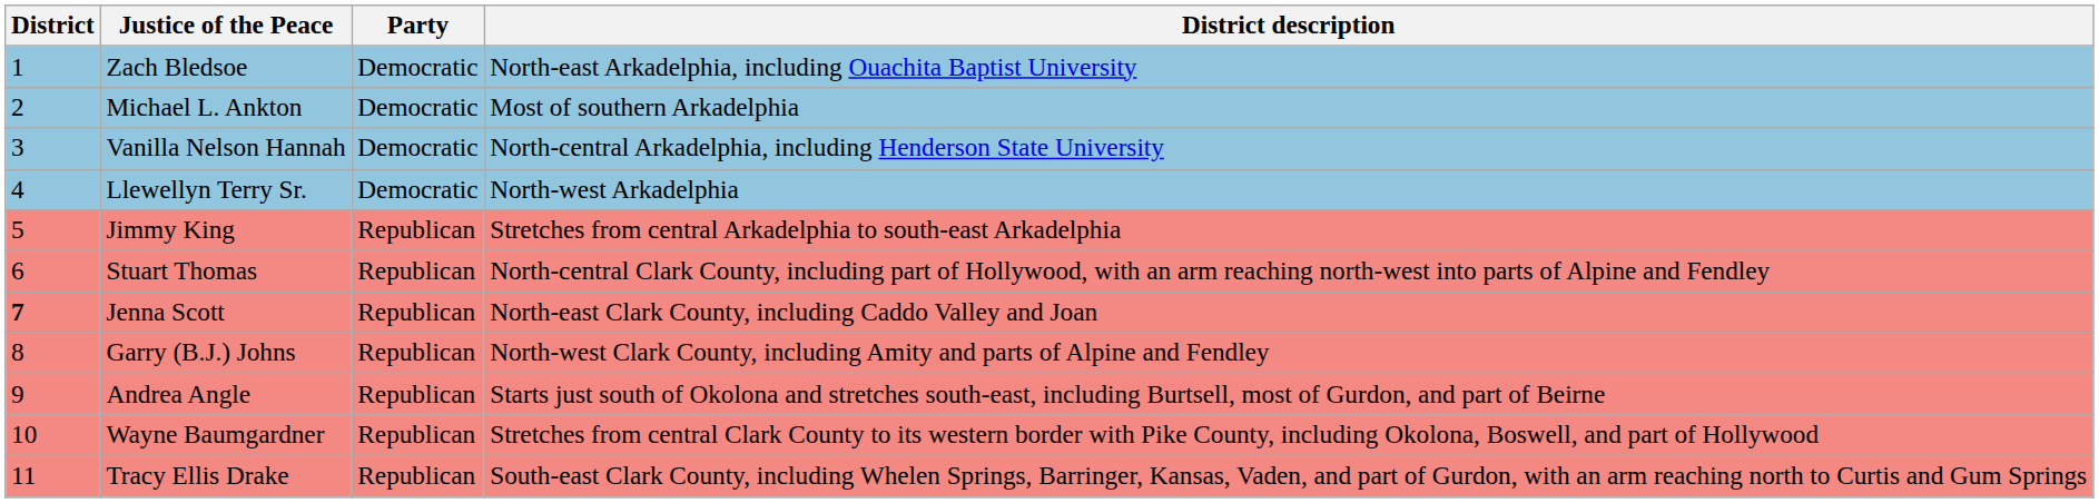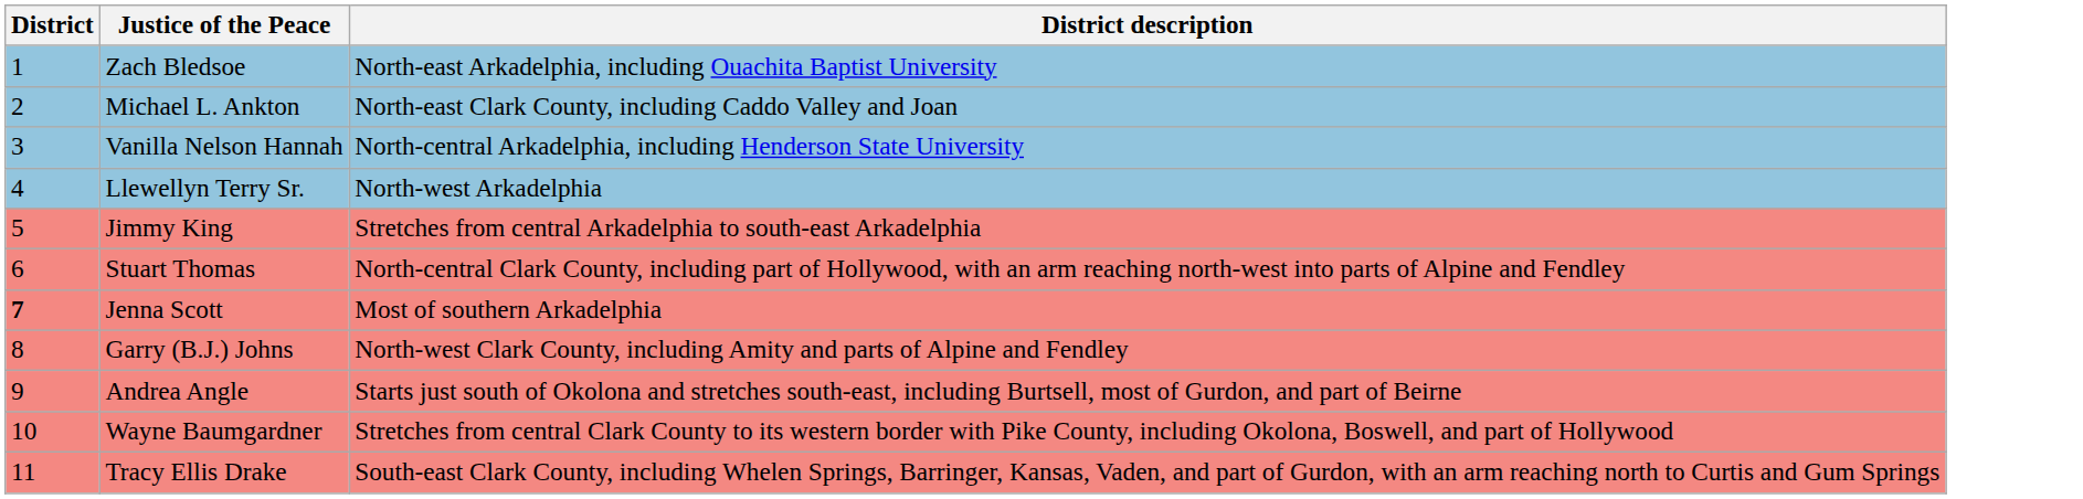- column: Party | Democratic | Democratic | Democratic | Democratic | Republican | Republican | Republican | Republican | Republican | Republican | Republican
Michael L. Ankton | District description: Most of southern Arkadelphia -> North-east Clark County, including Caddo Valley and Joan
Jenna Scott | District description: North-east Clark County, including Caddo Valley and Joan -> Most of southern Arkadelphia
